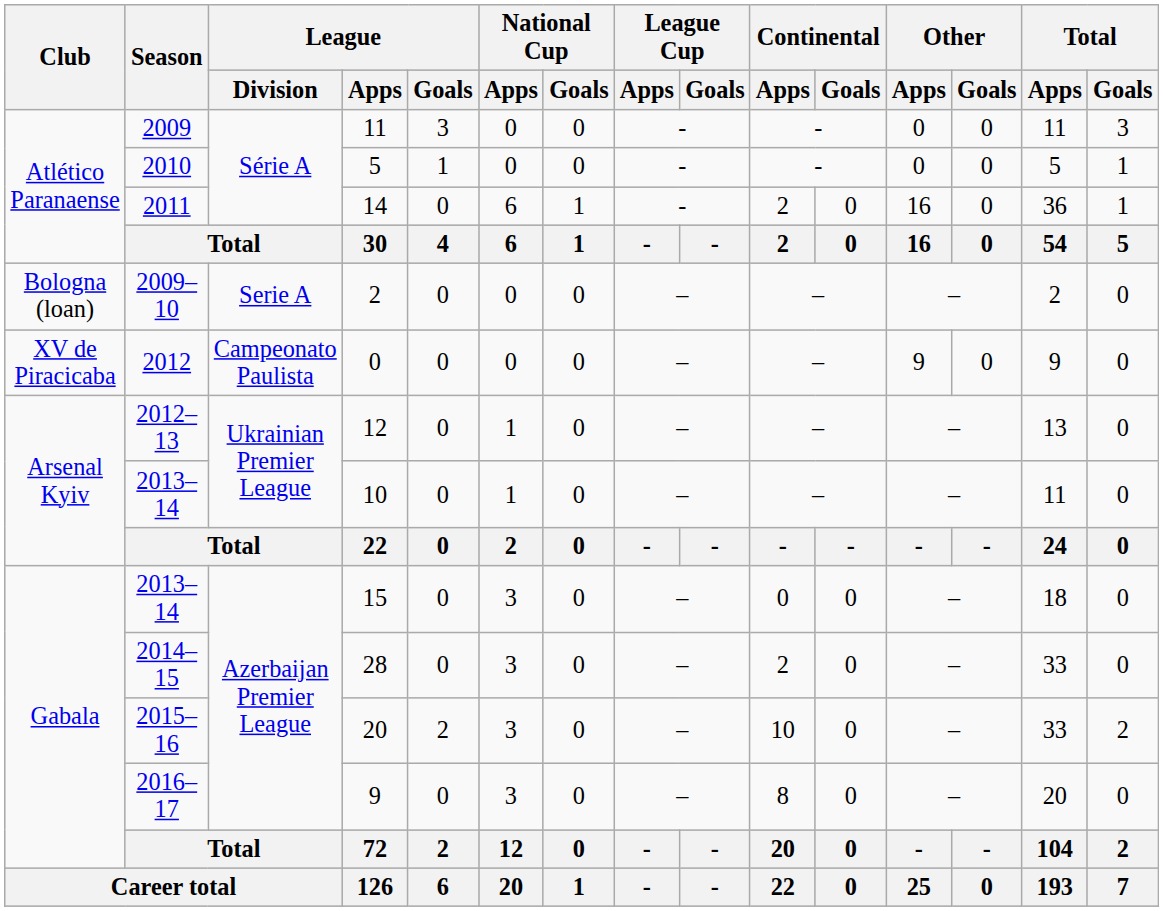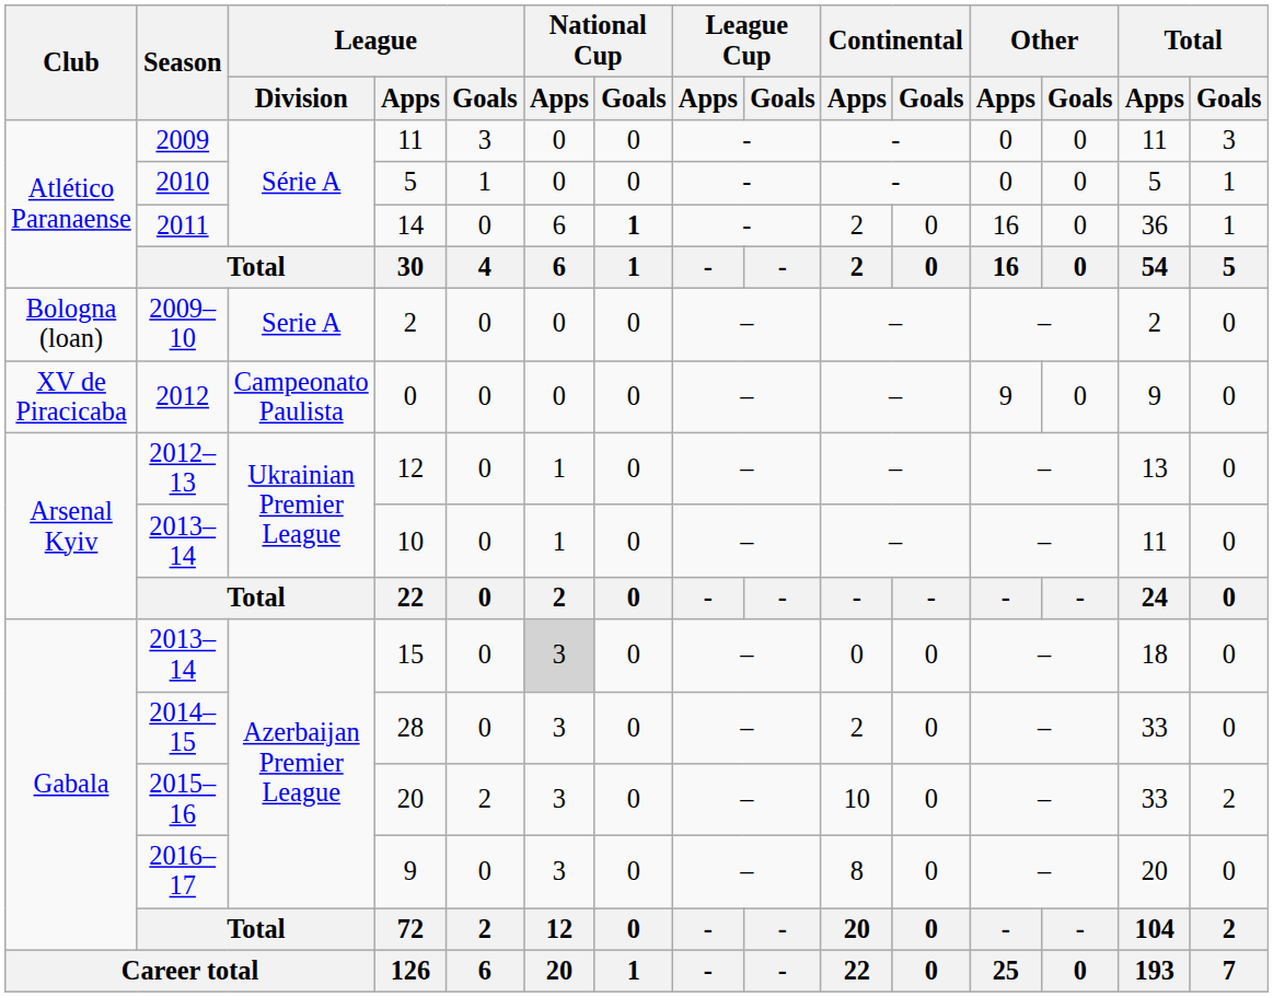14 | National Cup / Goals: normal -> bold
15 | National Cup / Apps: no background -> lightgrey background
